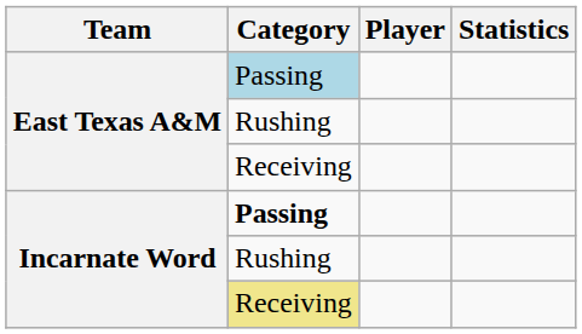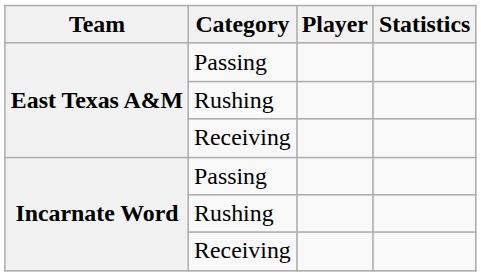East Texas A&M / Passing | Category: lightblue background -> no background
Incarnate Word / Passing | Category: bold -> normal
Incarnate Word / Receiving | Category: khaki background -> no background
